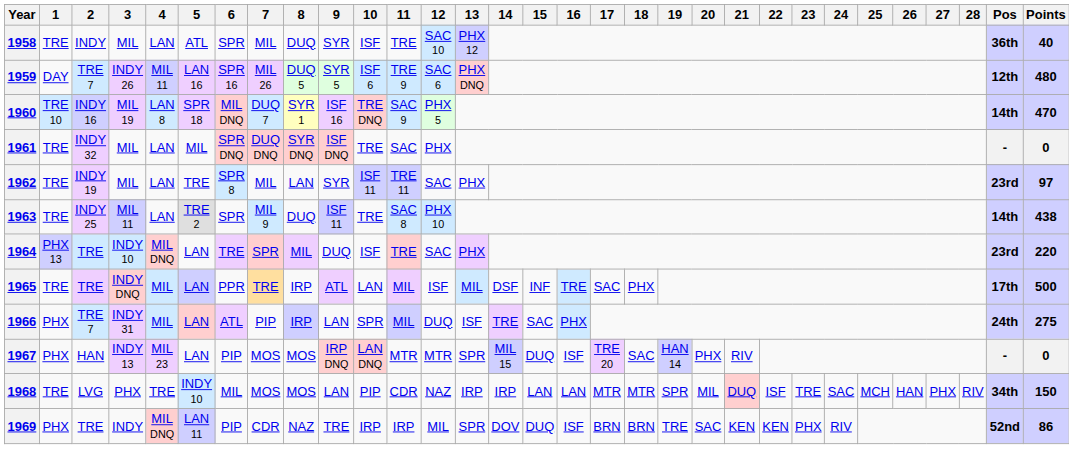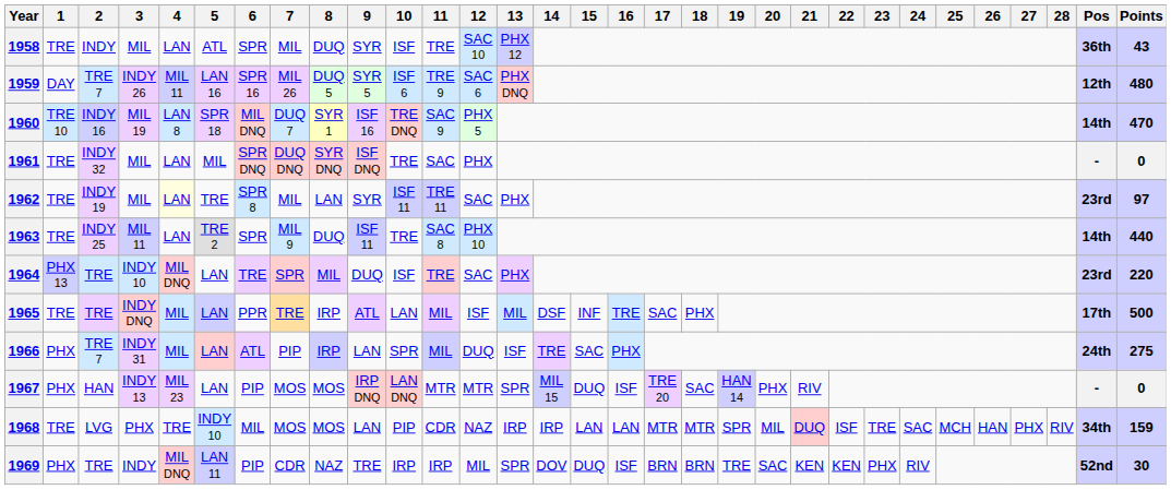1958 | Points: 40 -> 43
1962 | 4: no background -> lightyellow background
1963 | Points: 438 -> 440
1968 | Points: 150 -> 159
1969 | Points: 86 -> 30
